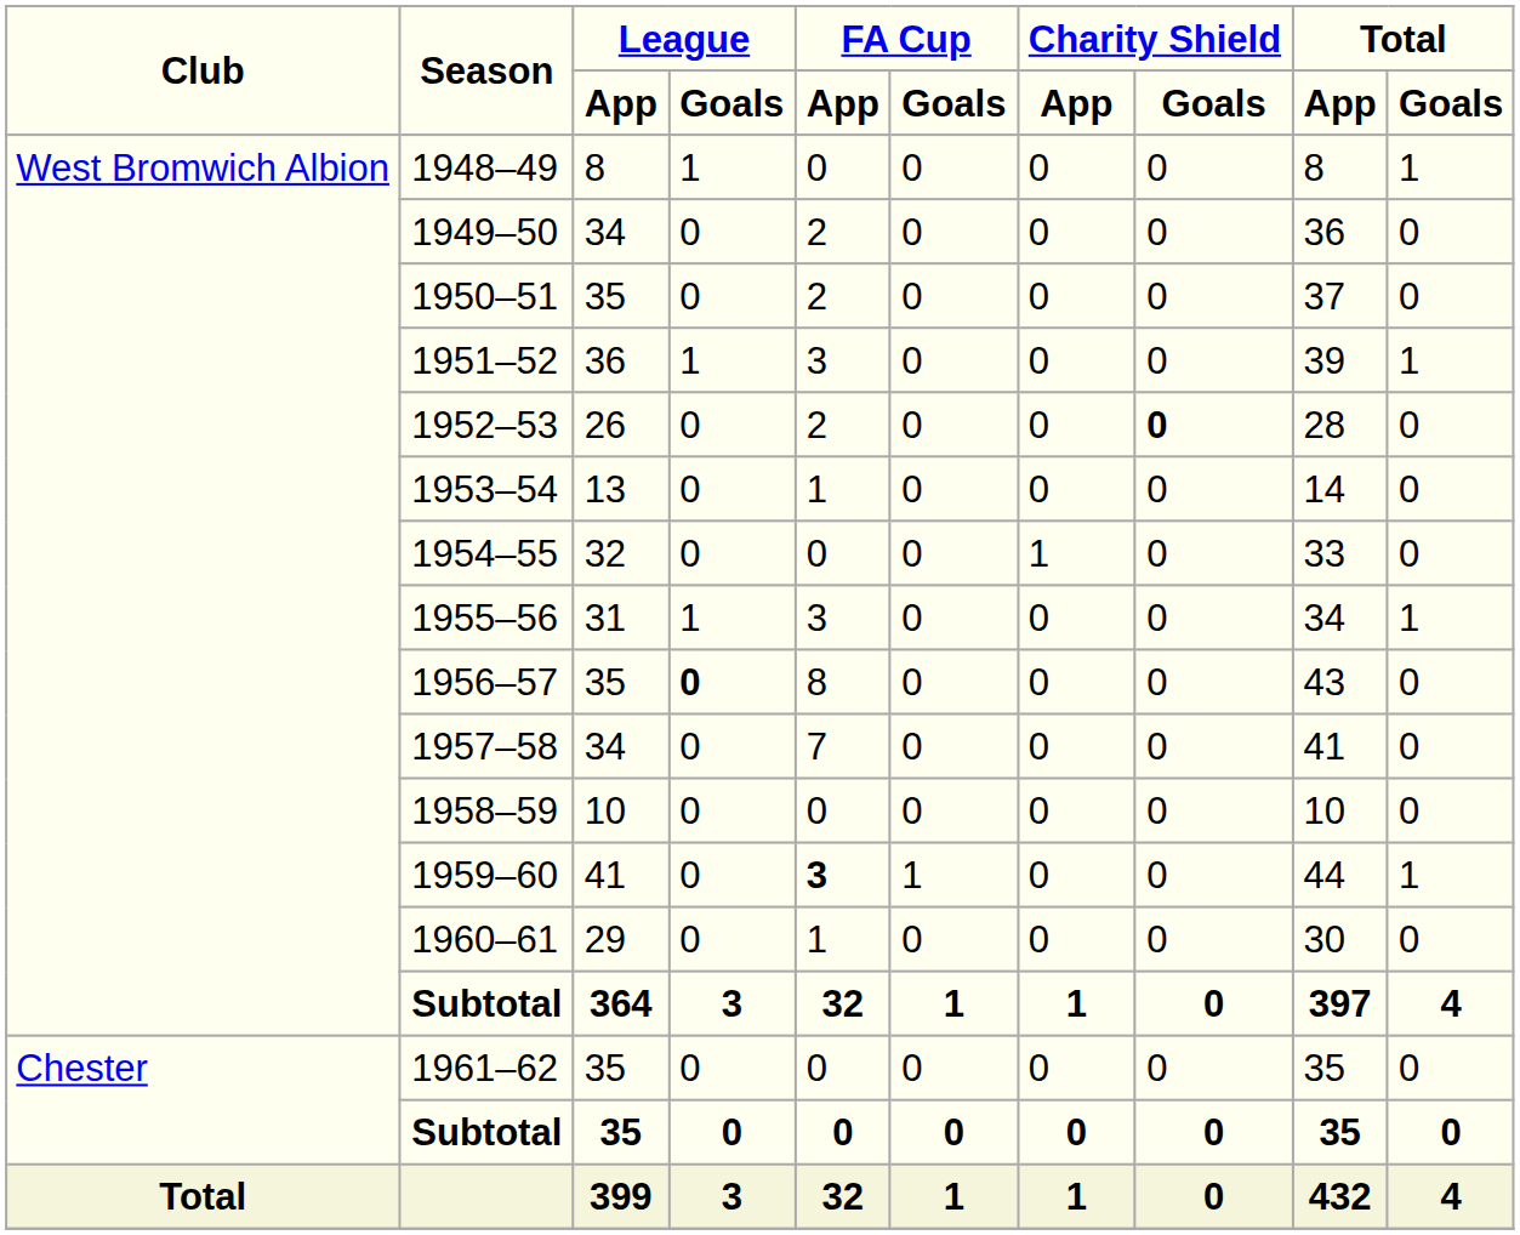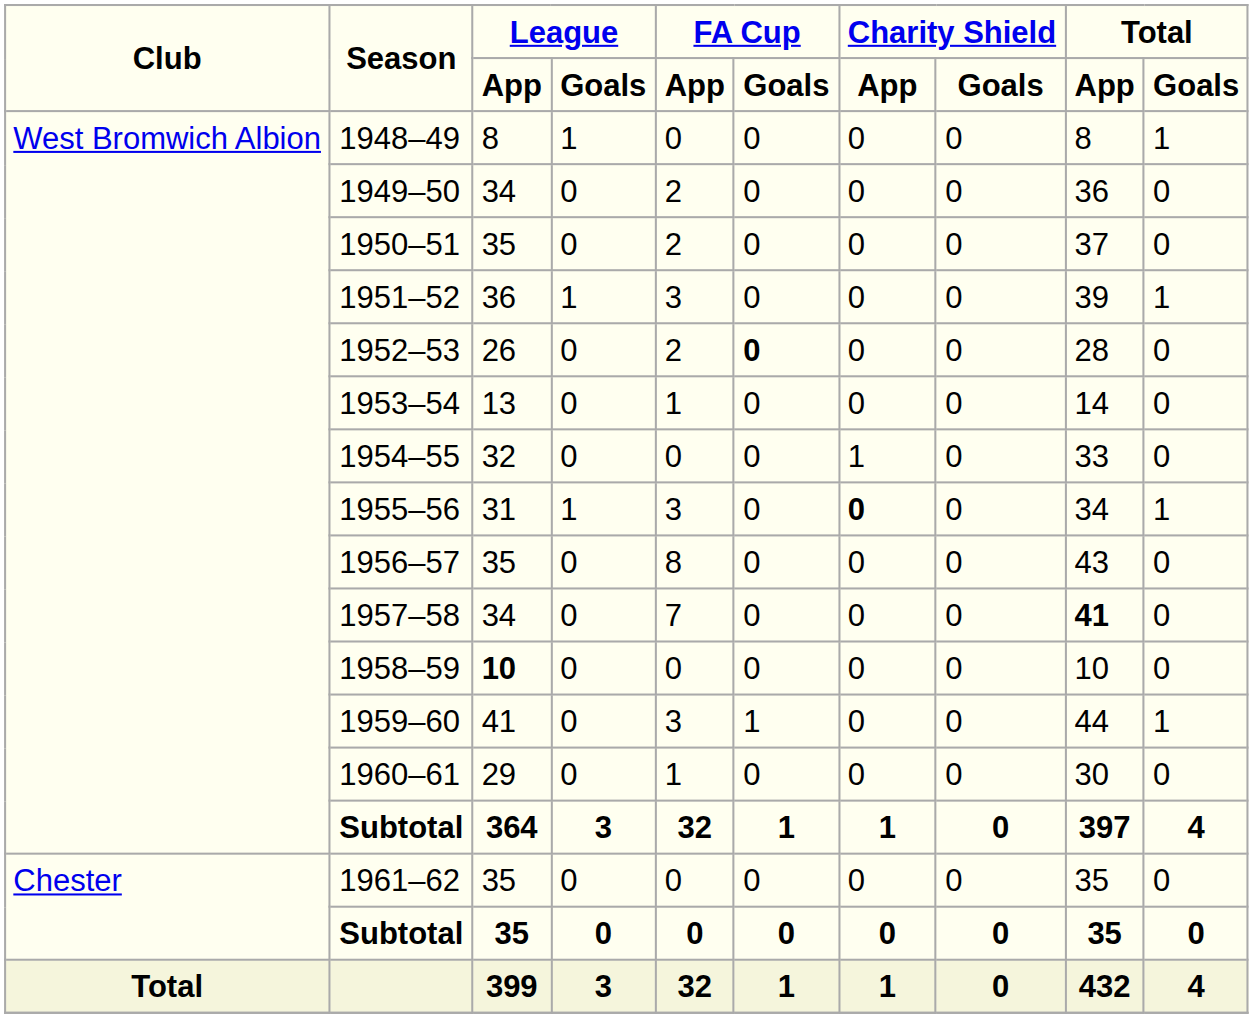1952–53 | FA Cup / Goals: normal -> bold
1952–53 | Charity Shield / Goals: bold -> normal
1955–56 | Charity Shield / App: normal -> bold
1956–57 | League / Goals: bold -> normal
1957–58 | Total / App: normal -> bold
1958–59 | League / App: normal -> bold
1959–60 | FA Cup / App: bold -> normal
